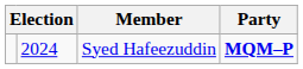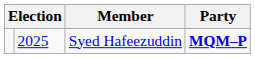Syed Hafeezuddin | column 2: 2024 -> 2025
